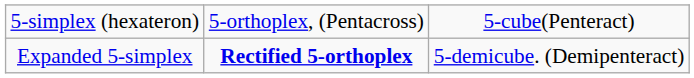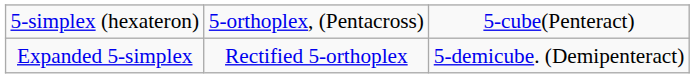Expanded 5-simplex | column 2: bold -> normal
